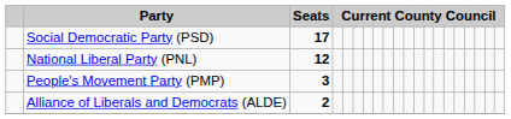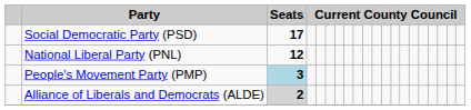People's Movement Party (PMP) | Seats: no background -> lightblue background
Alliance of Liberals and Democrats (ALDE) | Seats: no background -> lightgrey background
